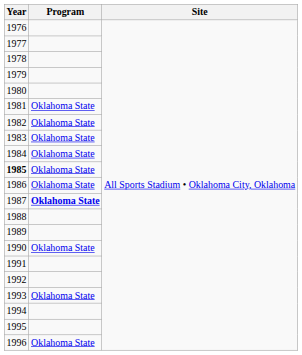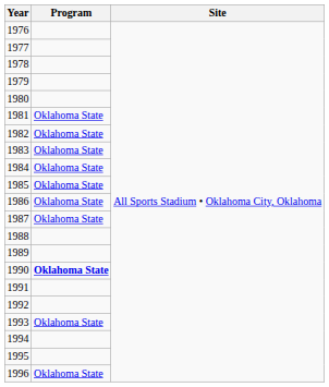row 11 | Year: bold -> normal
row 13 | Program: bold -> normal
row 16 | Program: normal -> bold
